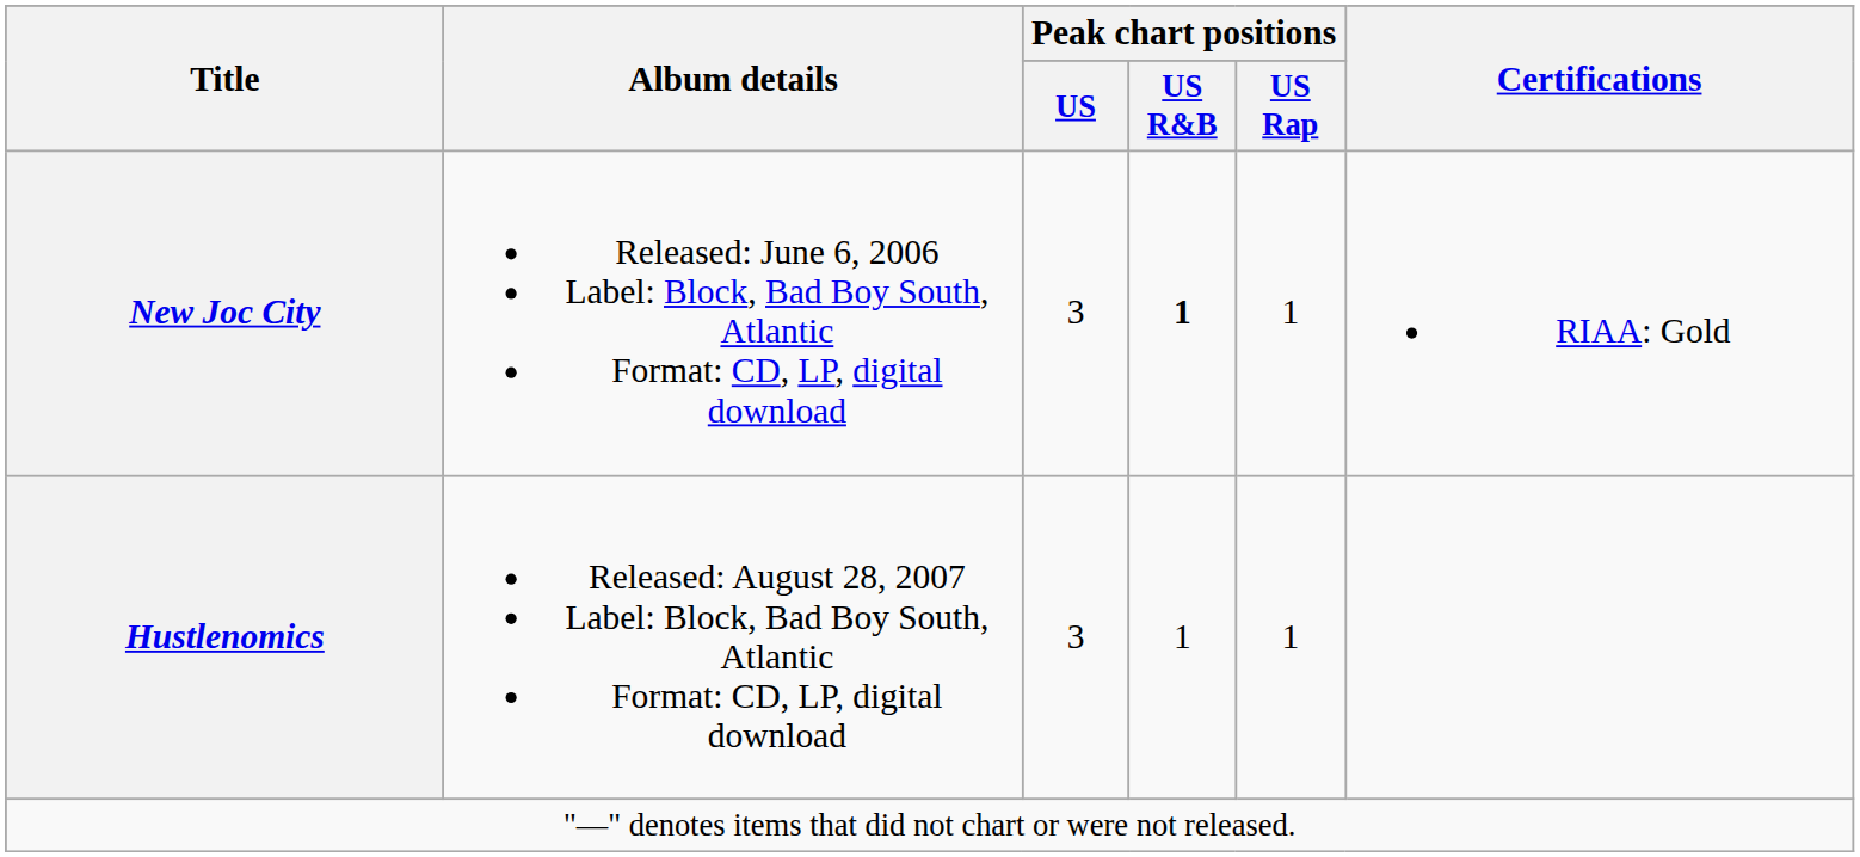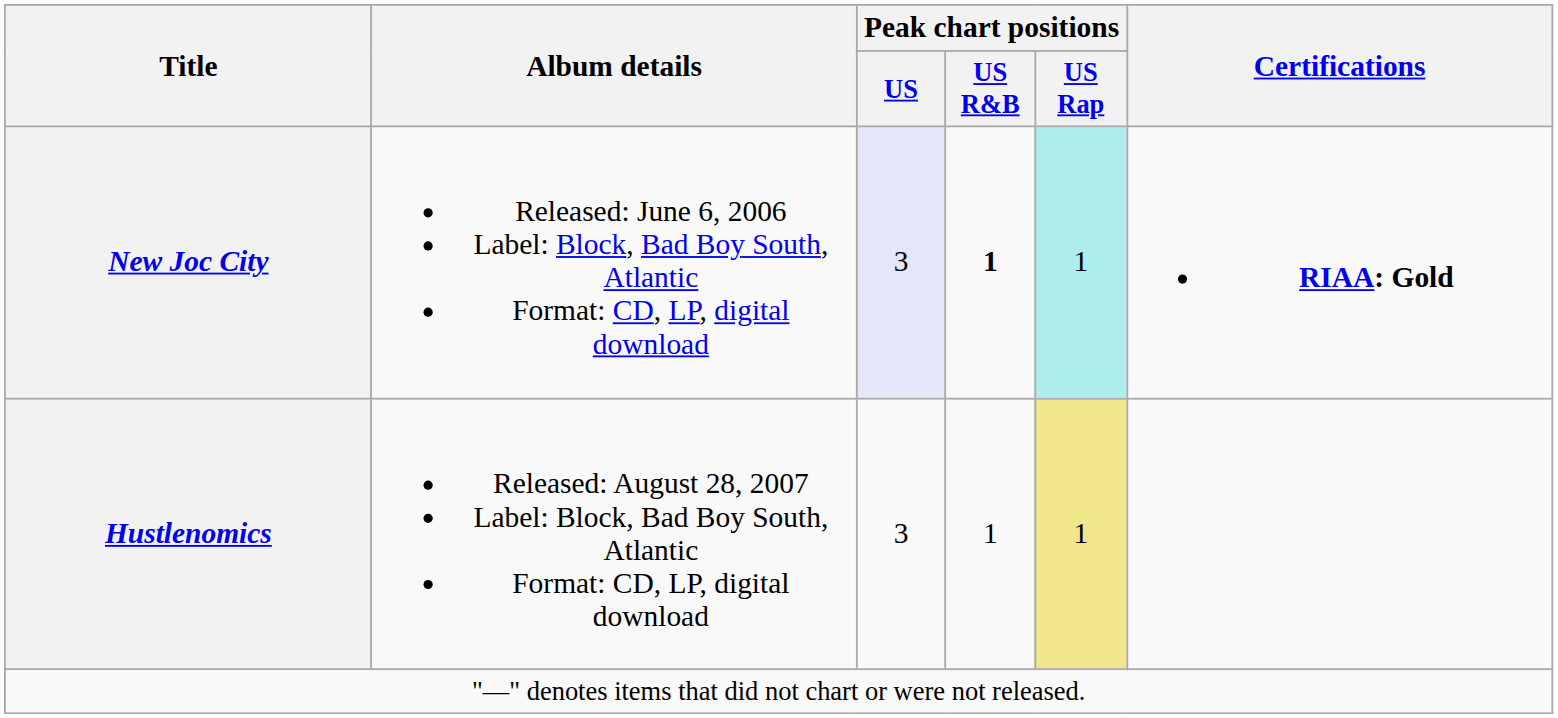New Joc City | Peak chart positions / US: no background -> lavender background
New Joc City | Peak chart positions / US Rap: no background -> paleturquoise background
New Joc City | Certifications: normal -> bold
Hustlenomics | Peak chart positions / US Rap: no background -> khaki background
